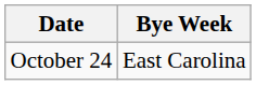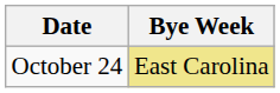October 24 | Bye Week: no background -> khaki background
